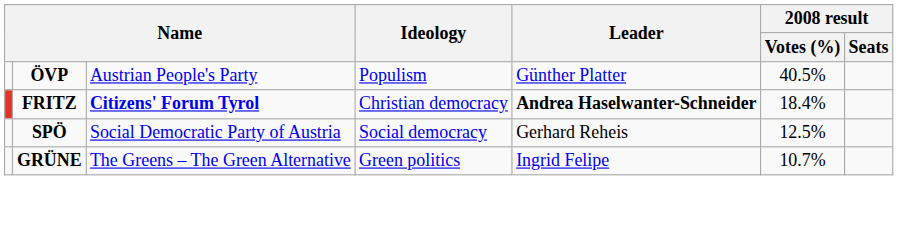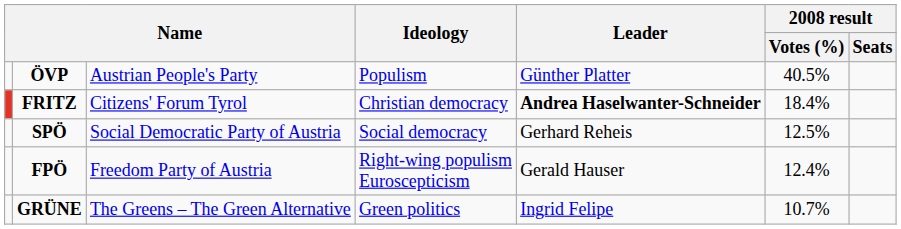FRITZ | column 3: bold -> normal
+ row: FPÖ | Freedom Party of Austria | Right-wing populism Euroscepticism | Gerald Hauser | 12.4%
